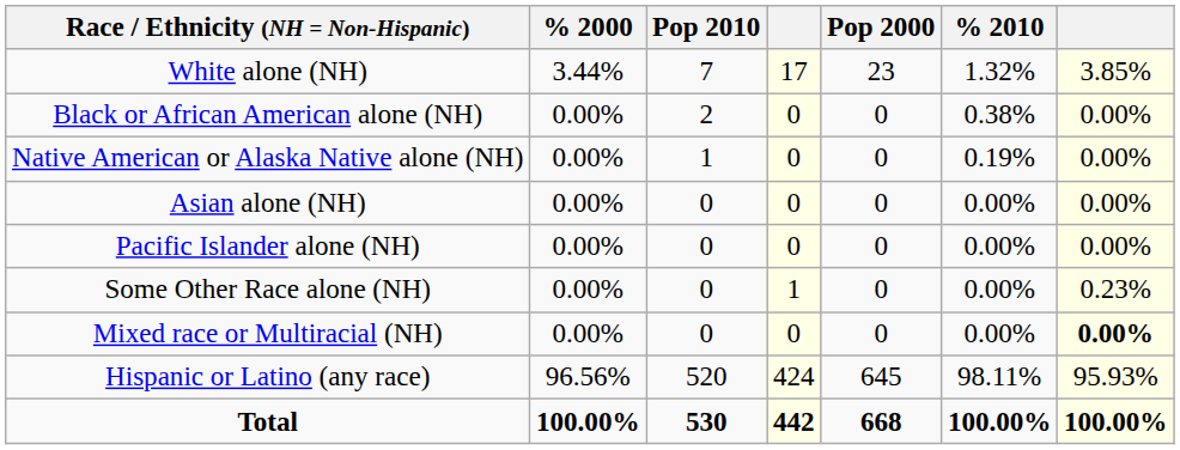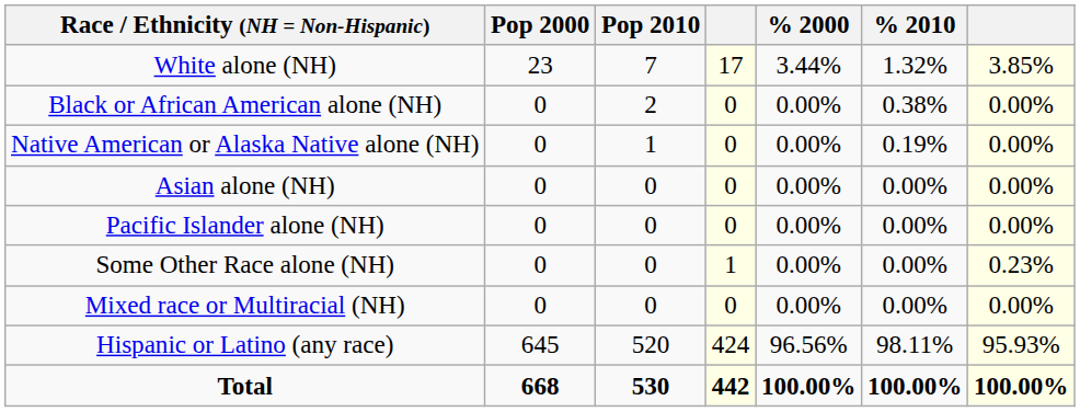columns swapped: Pop 2000 <-> % 2000
Mixed race or Multiracial (NH) | column 7: bold -> normal
